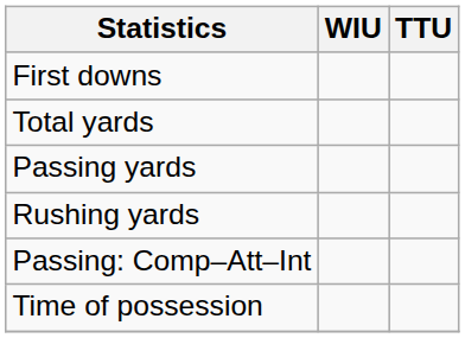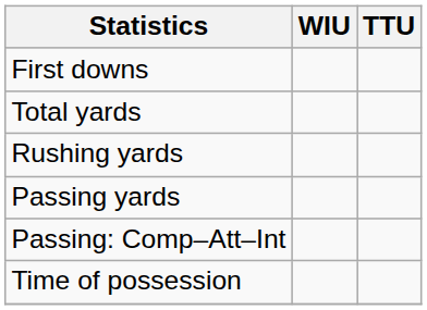rows swapped: Rushing yards <-> Passing yards
